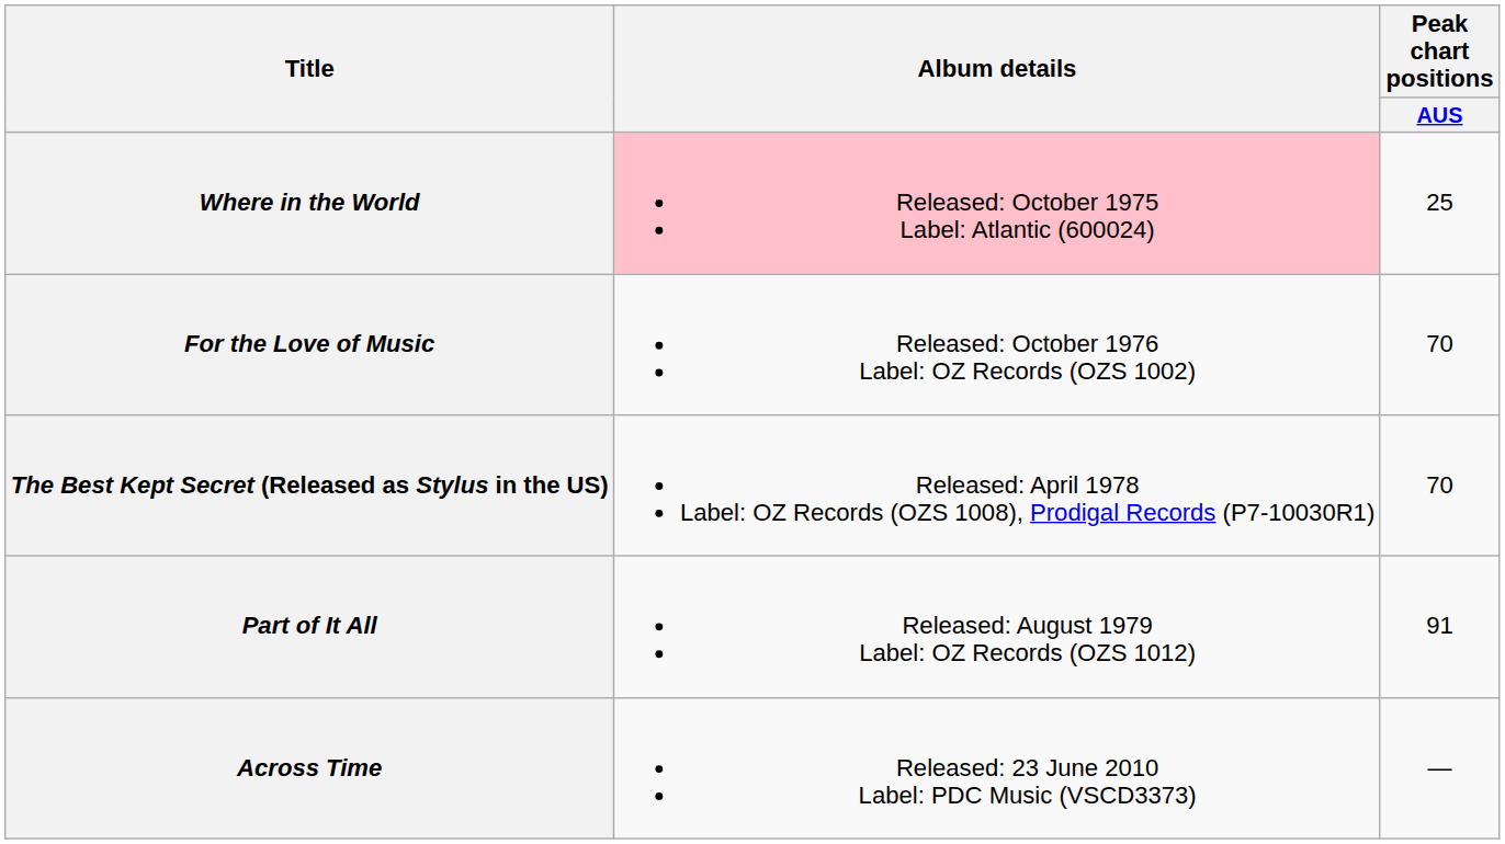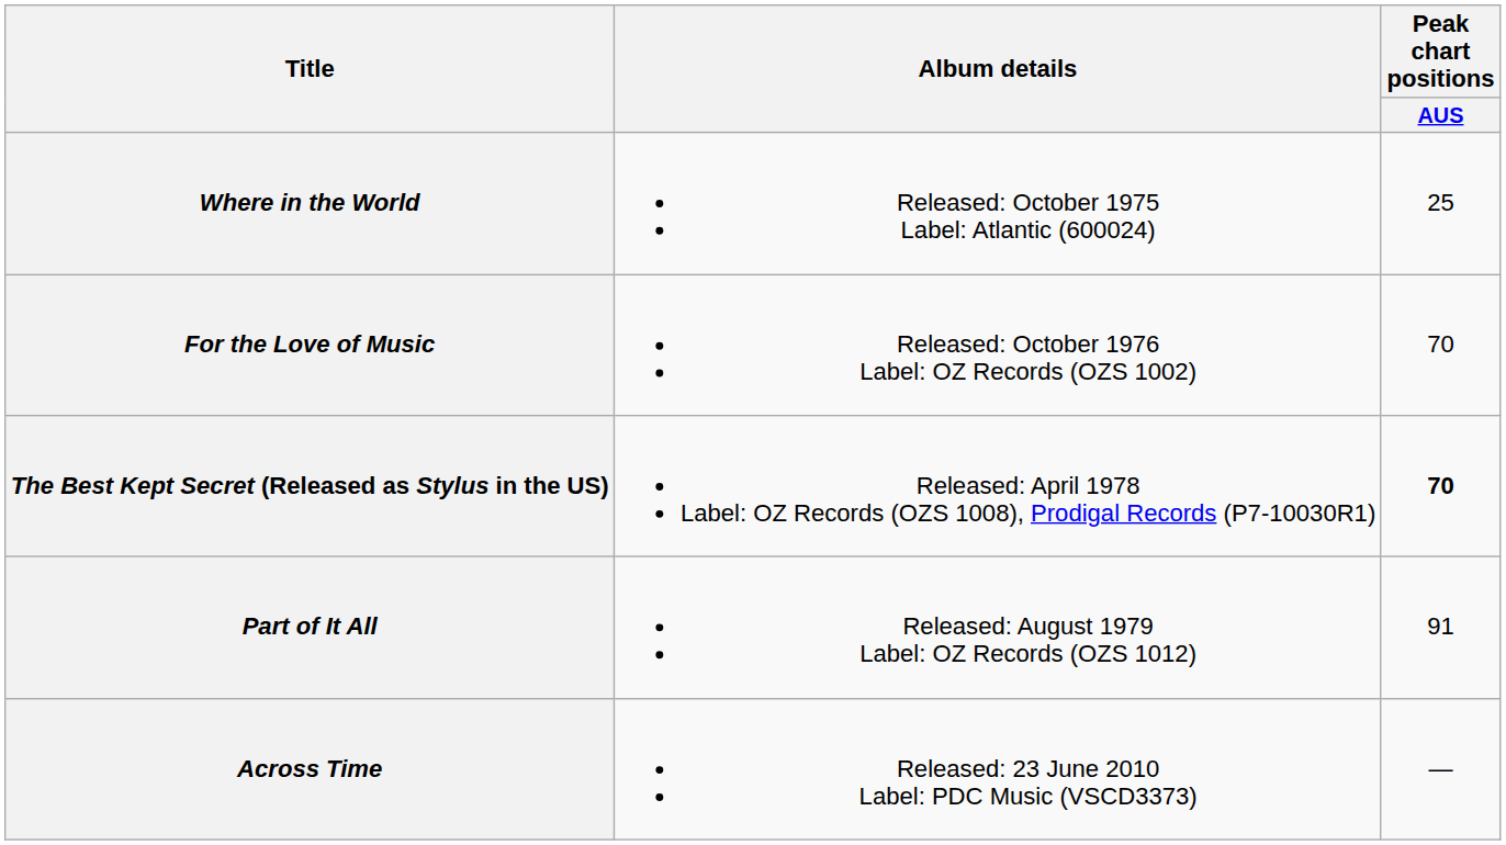Where in the World | Album details: pink background -> no background
The Best Kept Secret (Released as Stylus in the US) | Peak chart positions / AUS: normal -> bold
